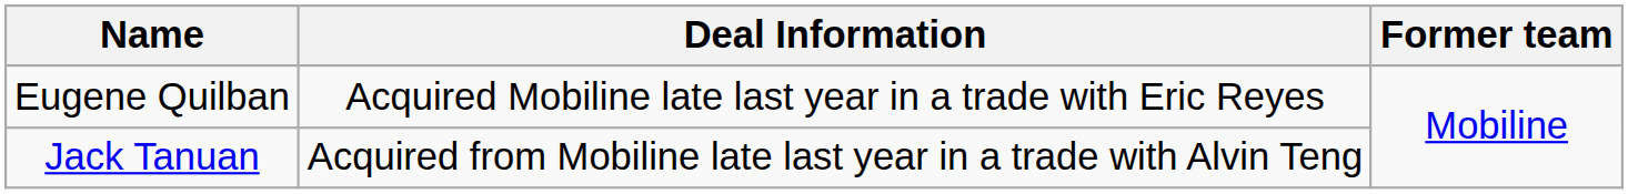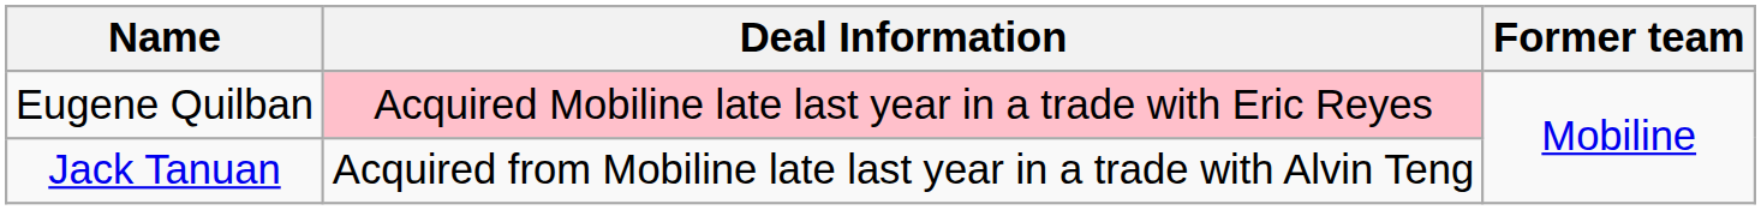Eugene Quilban | Deal Information: no background -> pink background
